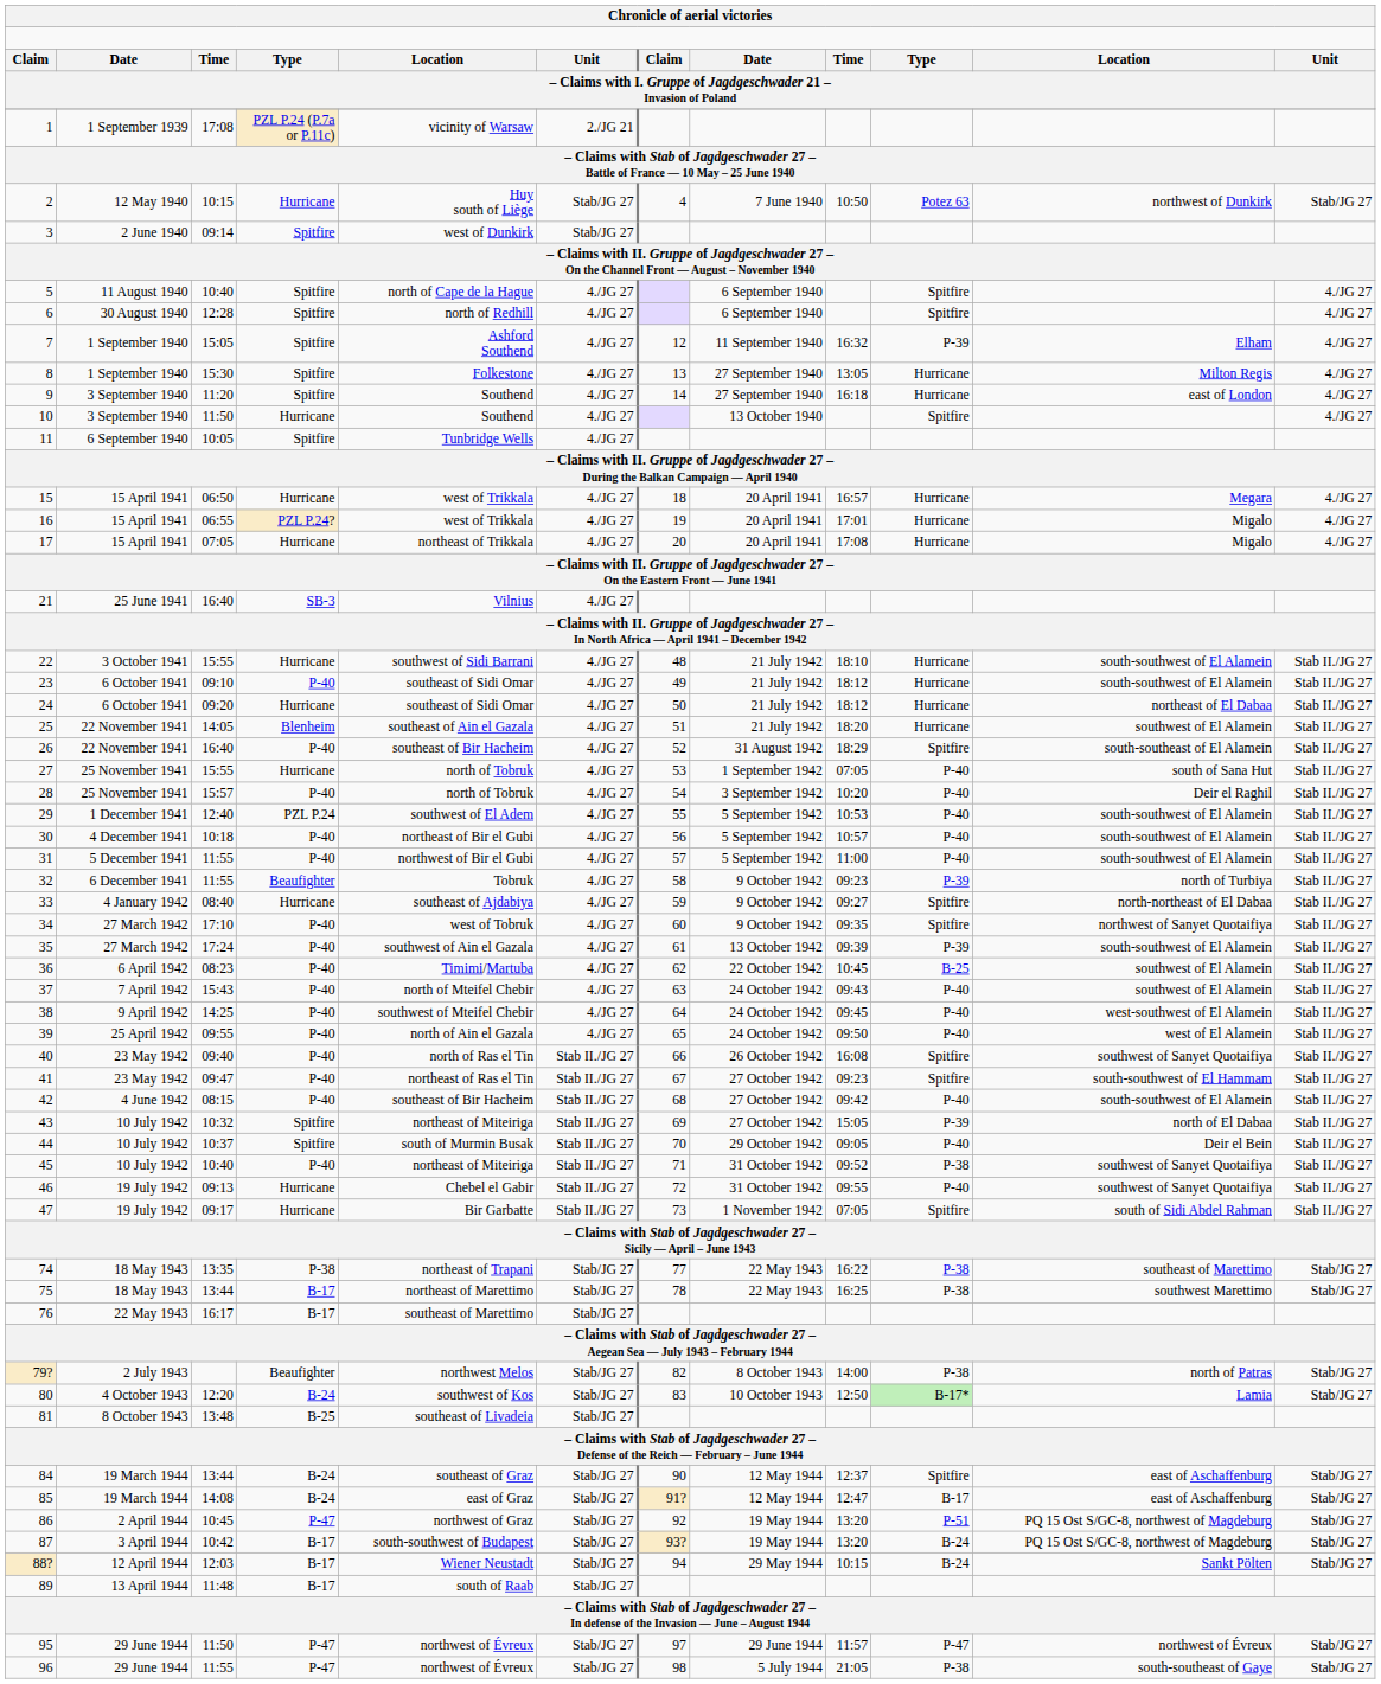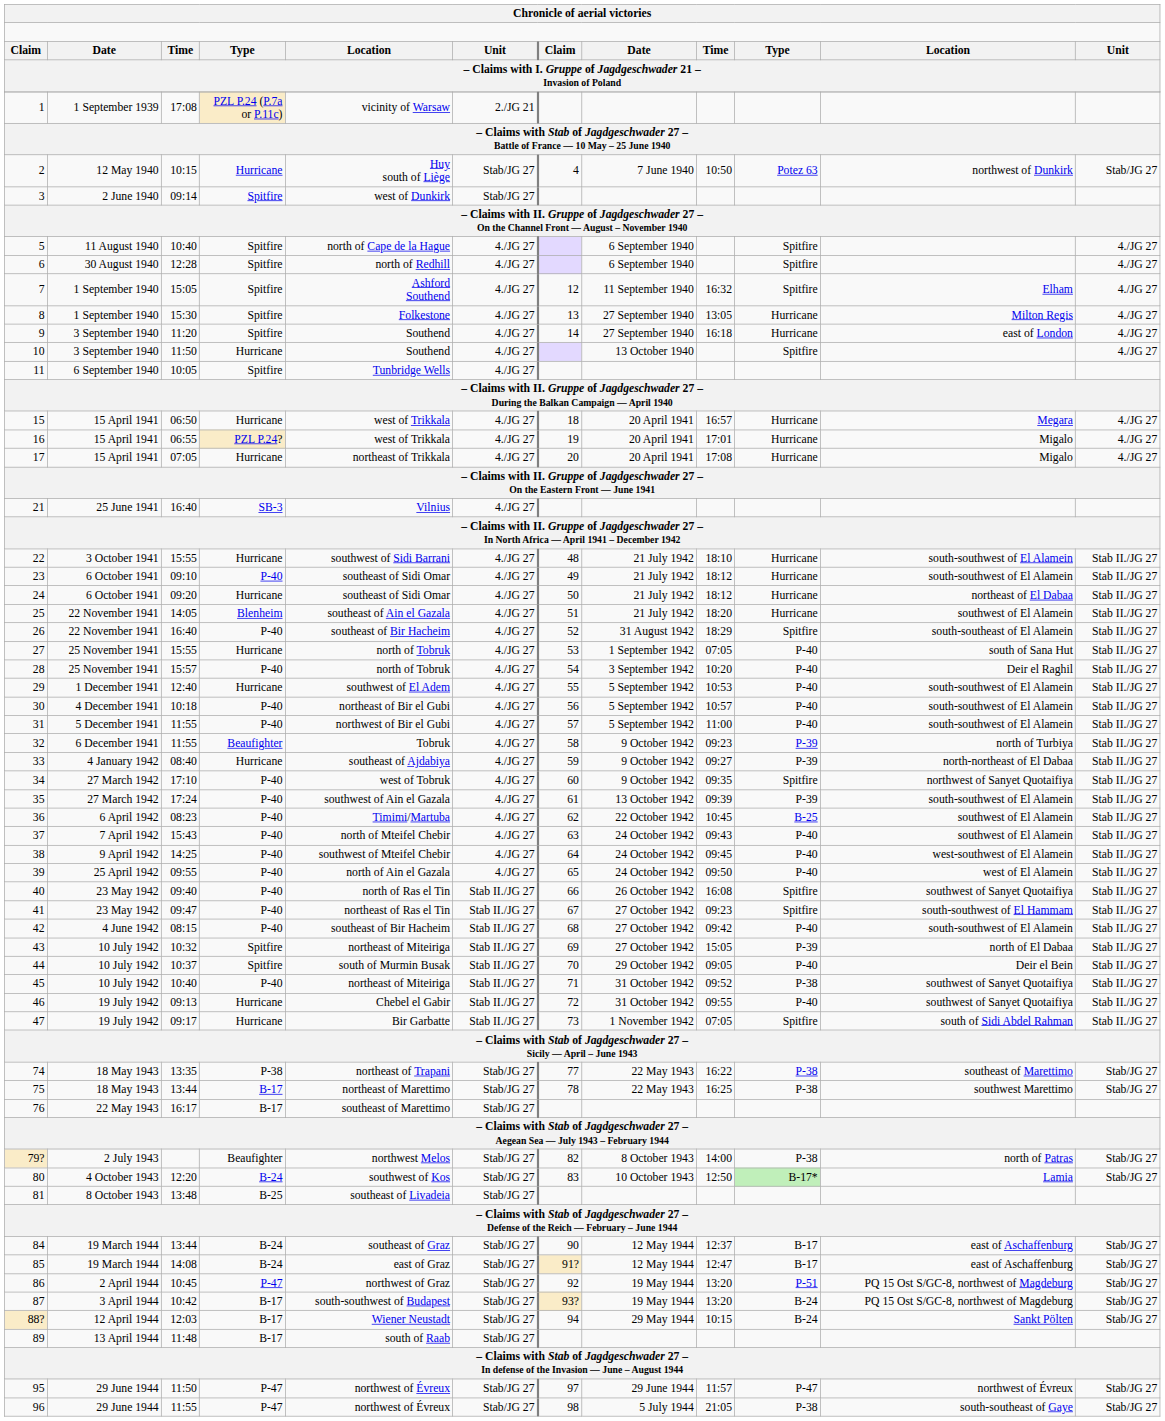7 | column 10: P-39 -> Spitfire
29 | column 4: PZL P.24 -> Hurricane
33 | column 10: Spitfire -> P-39
84 | column 10: Spitfire -> B-17
